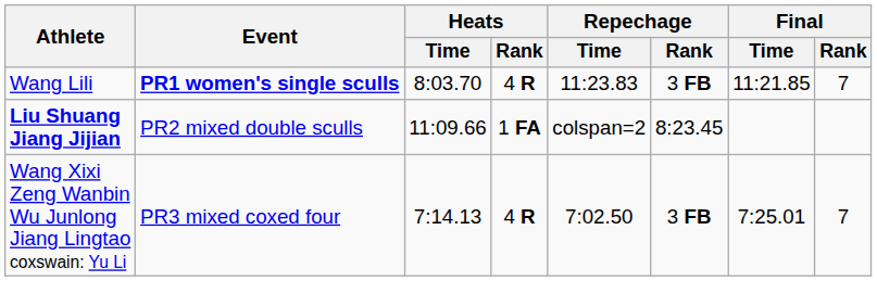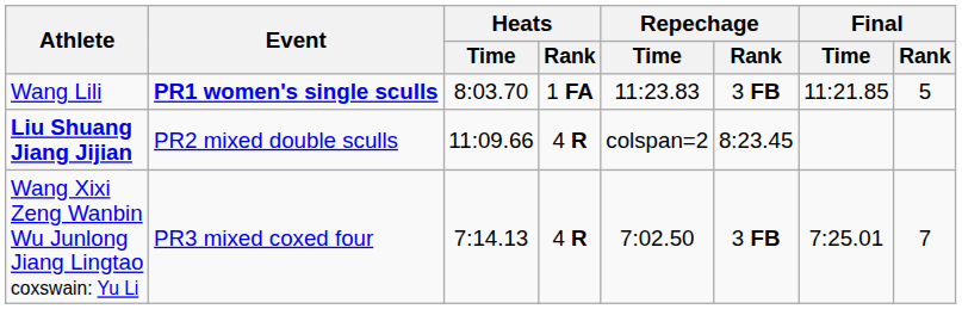Wang Lili | Heats / Rank: 4 R -> 1 FA
Wang Lili | Final / Rank: 7 -> 5
Liu Shuang Jiang Jijian | Heats / Rank: 1 FA -> 4 R
